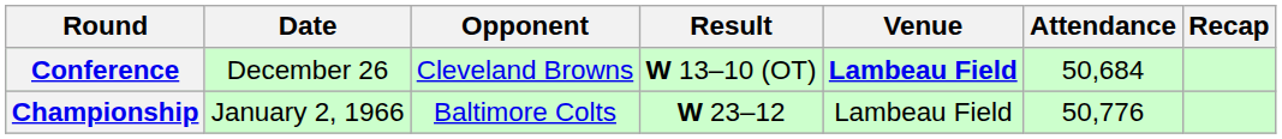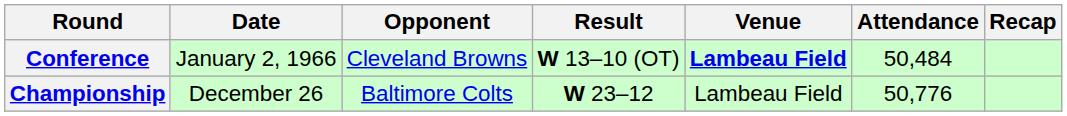Conference | Date: December 26 -> January 2, 1966
Conference | Attendance: 50,684 -> 50,484
Championship | Date: January 2, 1966 -> December 26
